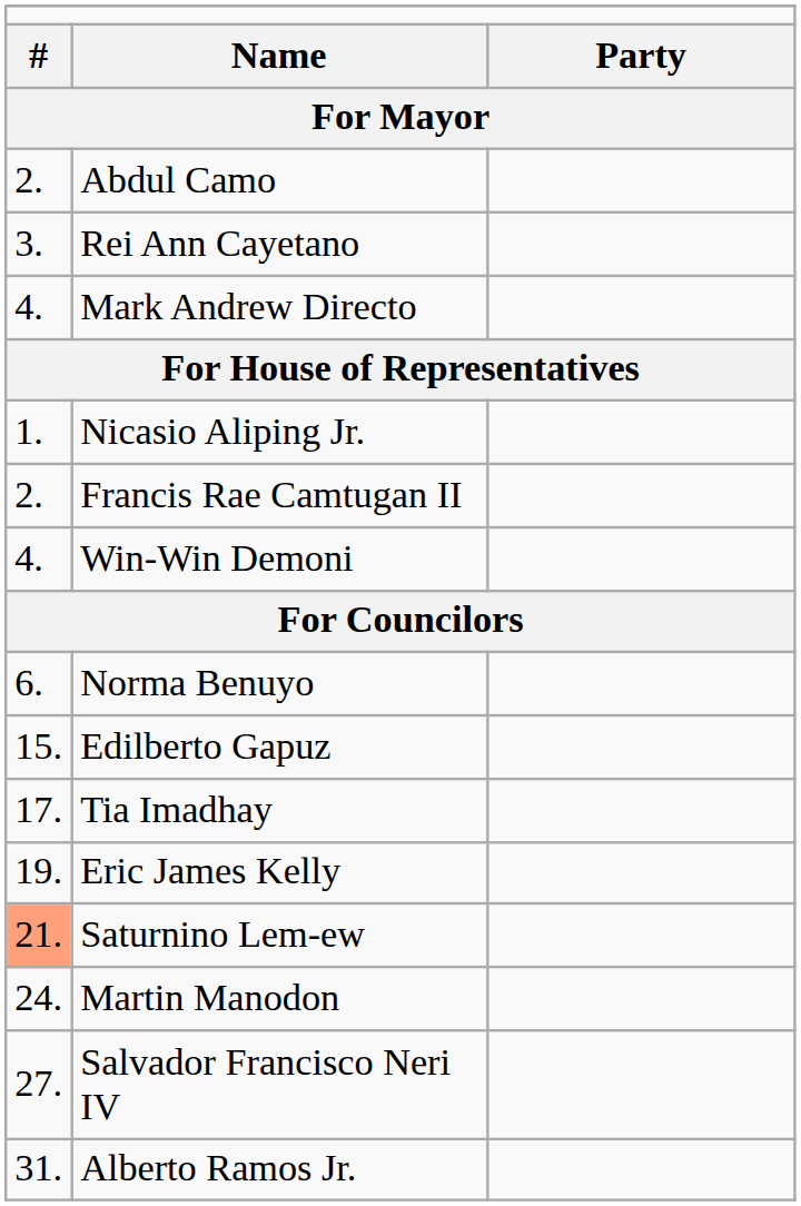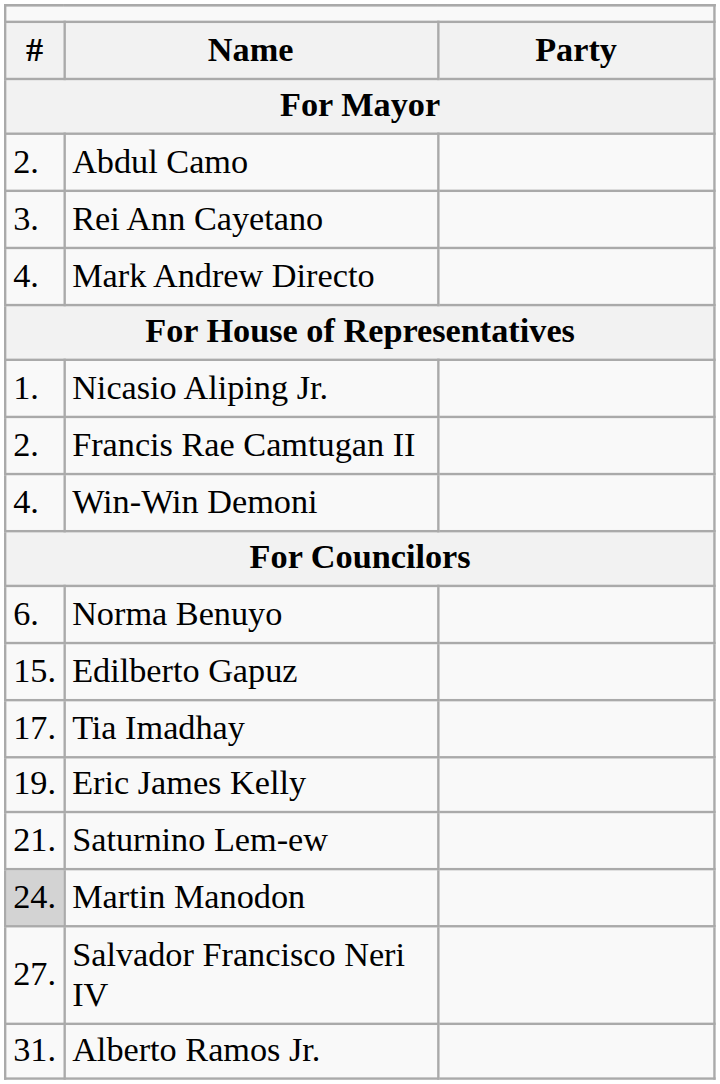Saturnino Lem-ew | column 1: lightsalmon background -> no background
Martin Manodon | column 1: no background -> lightgrey background
